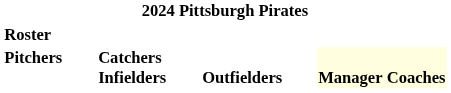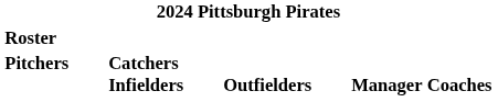Pitchers | column 4: lightyellow background -> no background
